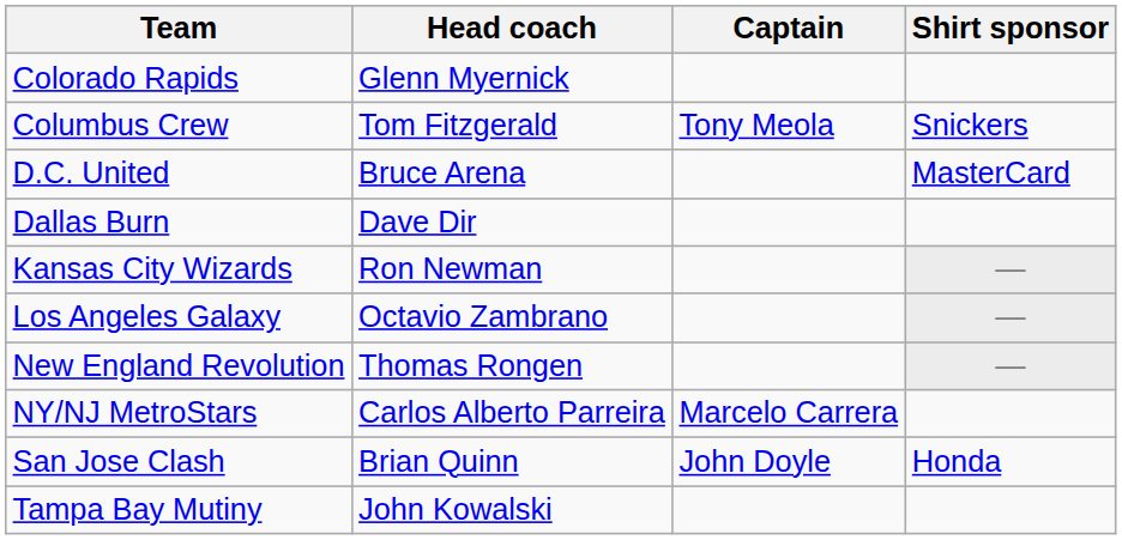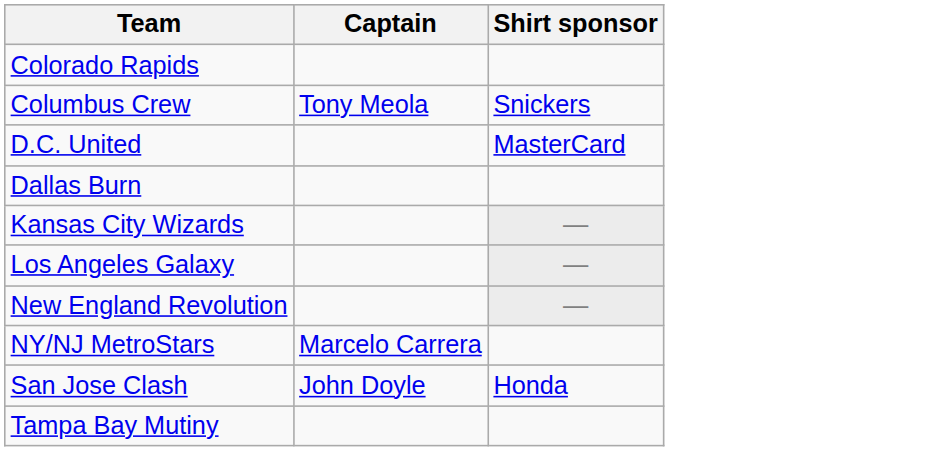- column: Head coach | Glenn Myernick | Tom Fitzgerald | Bruce Arena | Dave Dir | Ron Newman | Octavio Zambrano | Thomas Rongen | Carlos Alberto Parreira | Brian Quinn | John Kowalski
